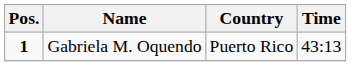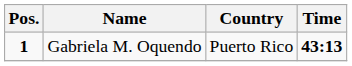Gabriela M. Oquendo | Time: normal -> bold
